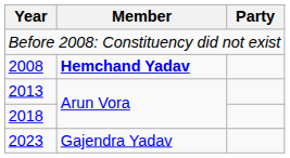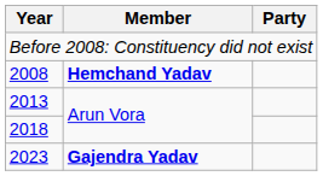2023 | Member: normal -> bold
